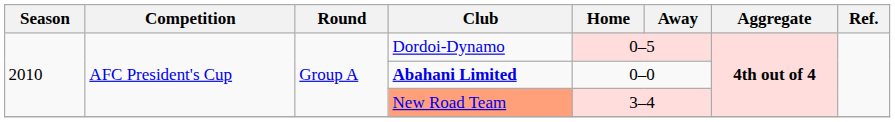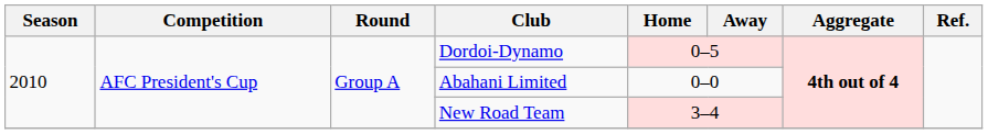Abahani Limited | Club: bold -> normal
New Road Team | Club: lightsalmon background -> no background
